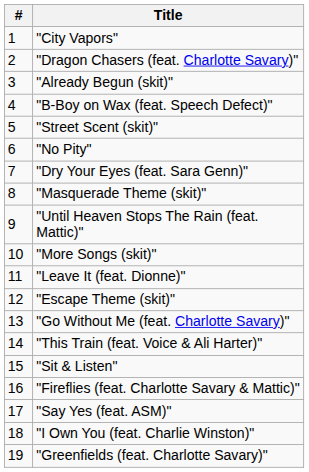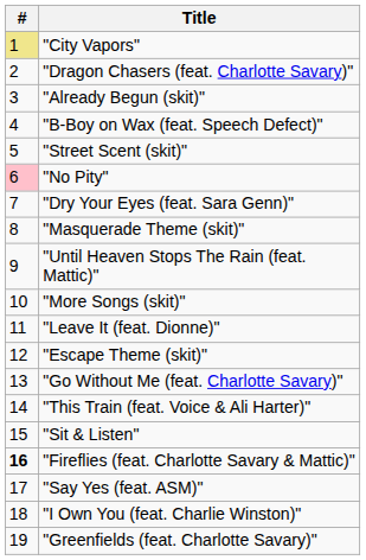"City Vapors" | #: no background -> khaki background
"No Pity" | #: no background -> pink background
"Fireflies (feat. Charlotte Savary & Mattic)" | #: normal -> bold
